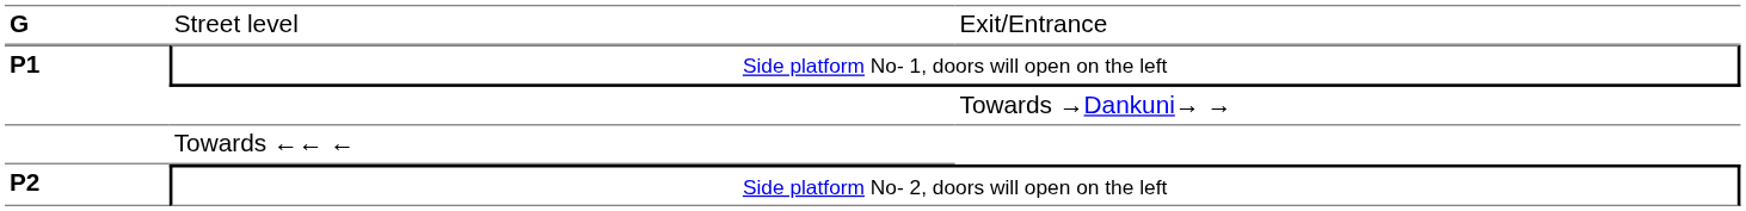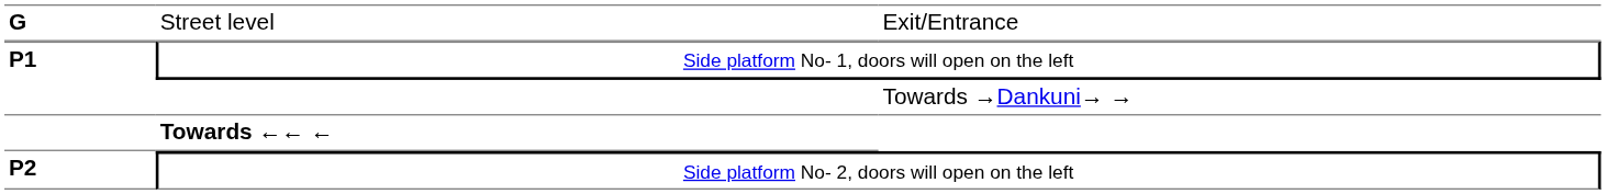Towards ←← ← | column 2: normal -> bold
